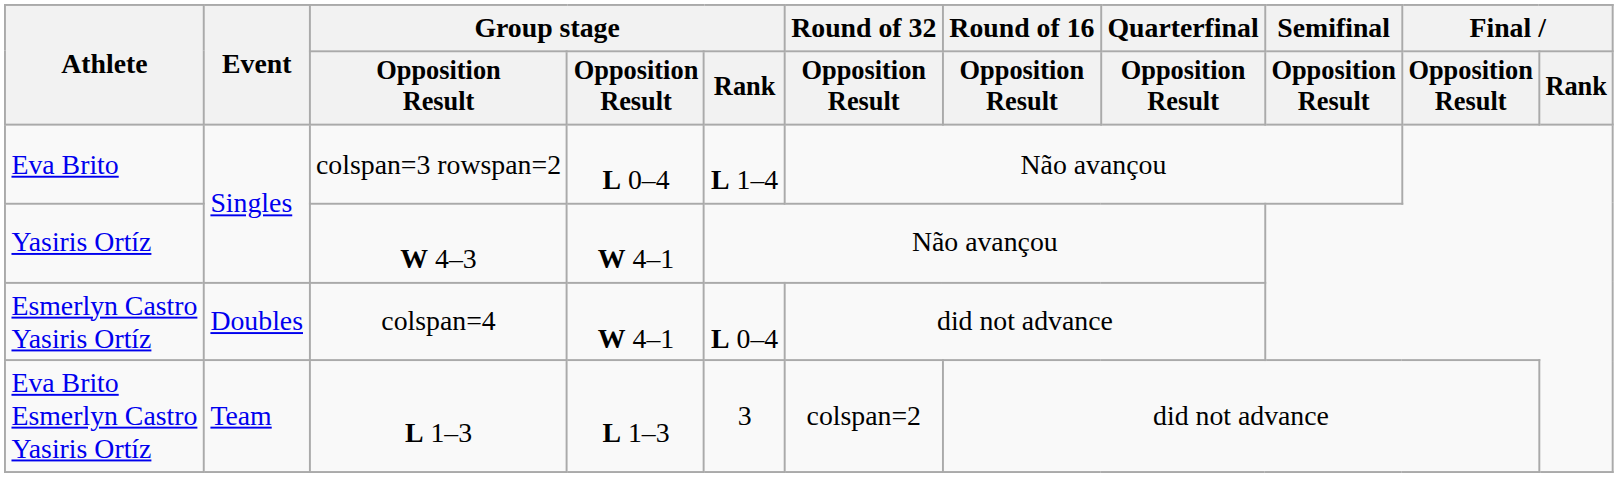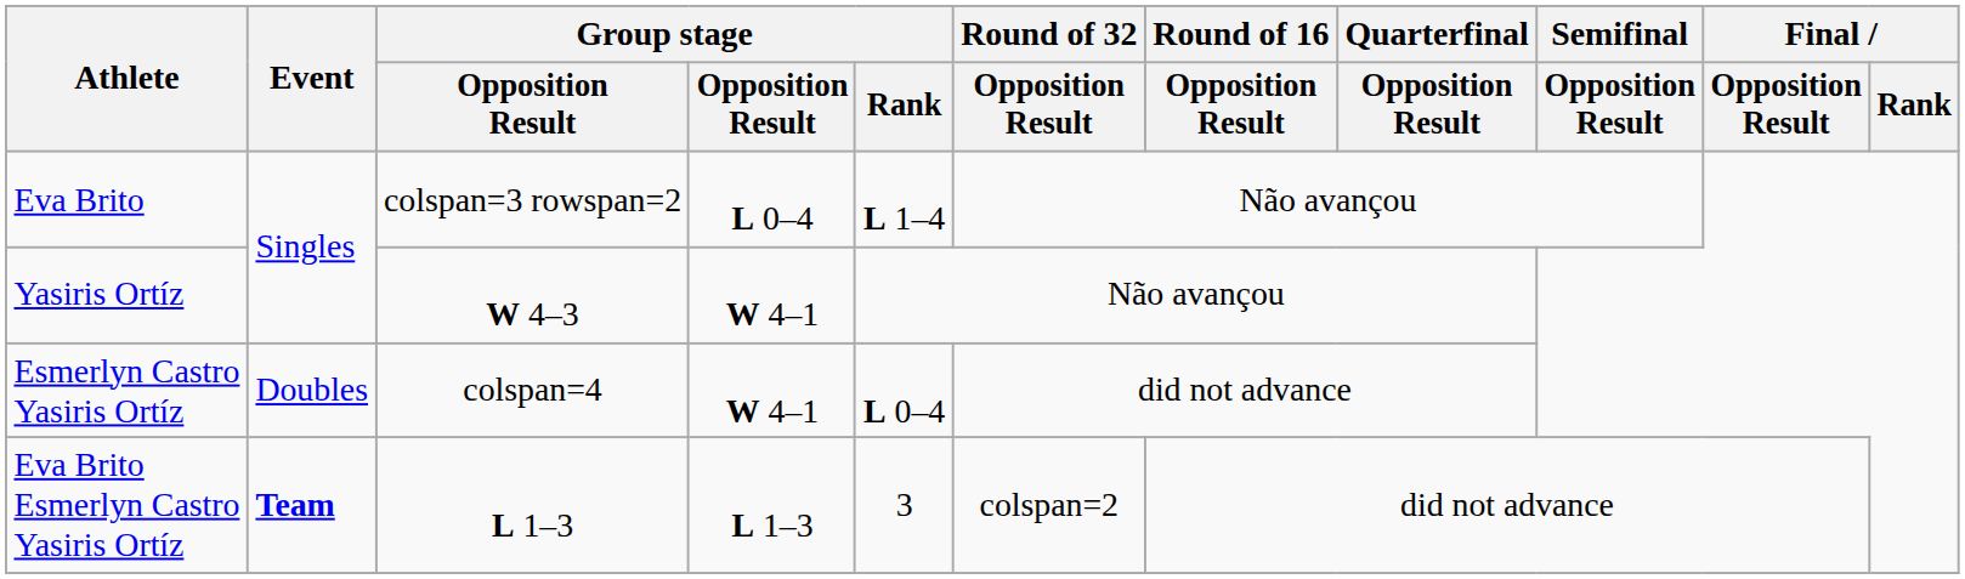Eva Brito Esmerlyn Castro Yasiris Ortíz | Event: normal -> bold
